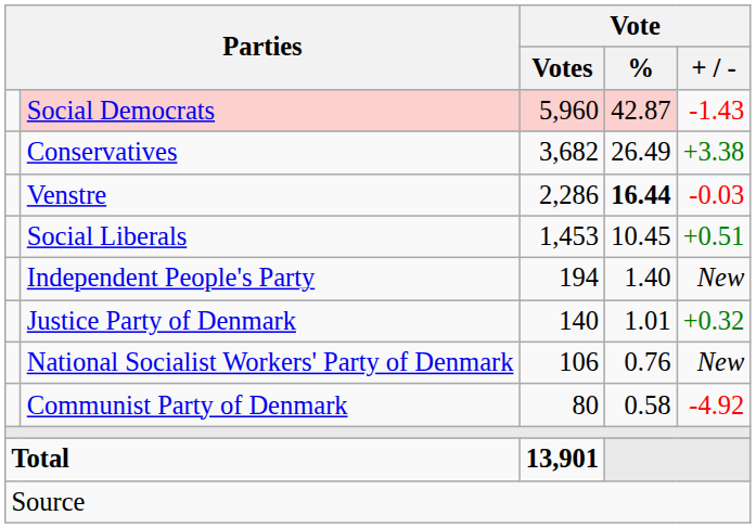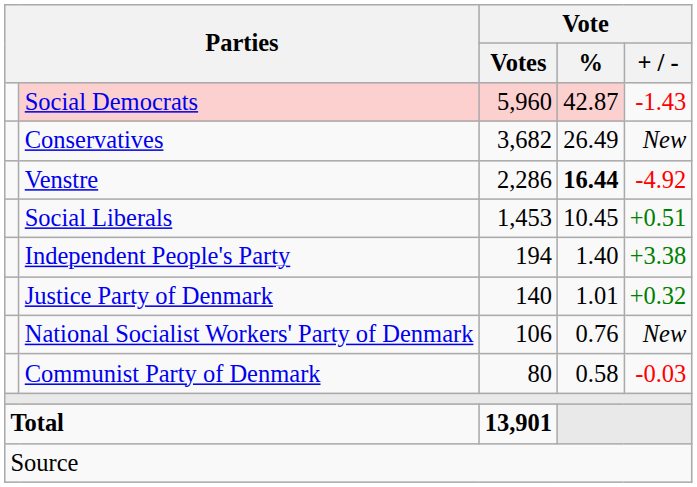Conservatives | Vote / + / -: +3.38 -> New
Venstre | Vote / + / -: -0.03 -> -4.92
Independent People's Party | Vote / + / -: New -> +3.38
Communist Party of Denmark | Vote / + / -: -4.92 -> -0.03
